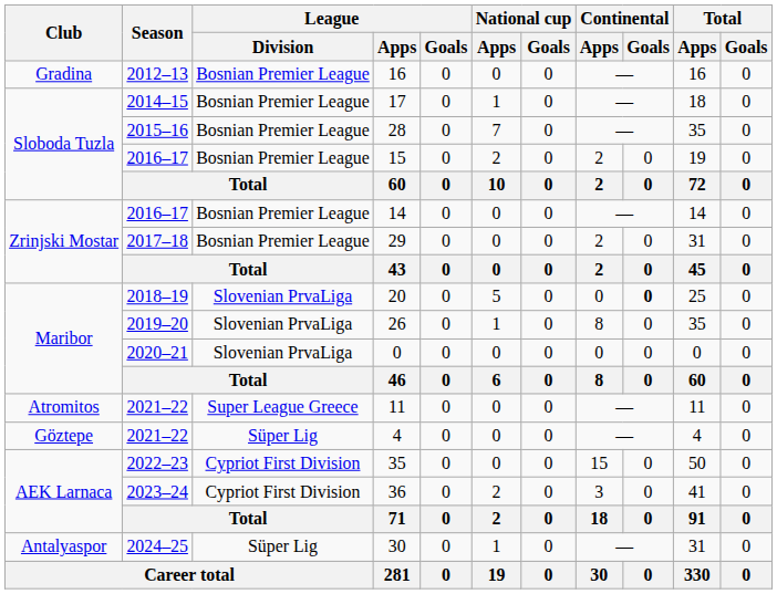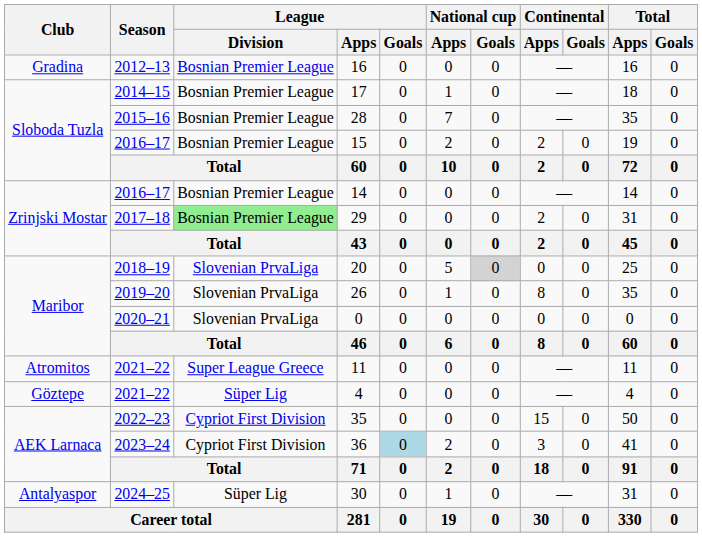29 | League / Division: no background -> lightgreen background
20 | National cup / Goals: no background -> lightgrey background
20 | Continental / Goals: bold -> normal
36 | League / Goals: no background -> lightblue background
